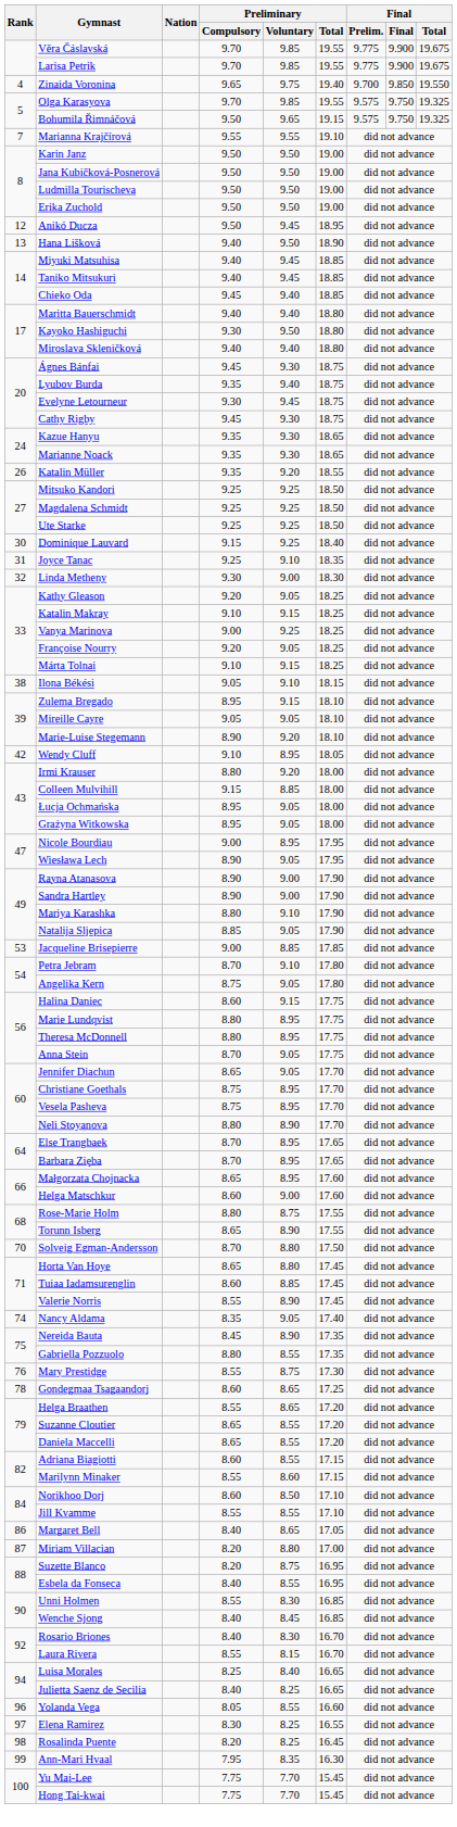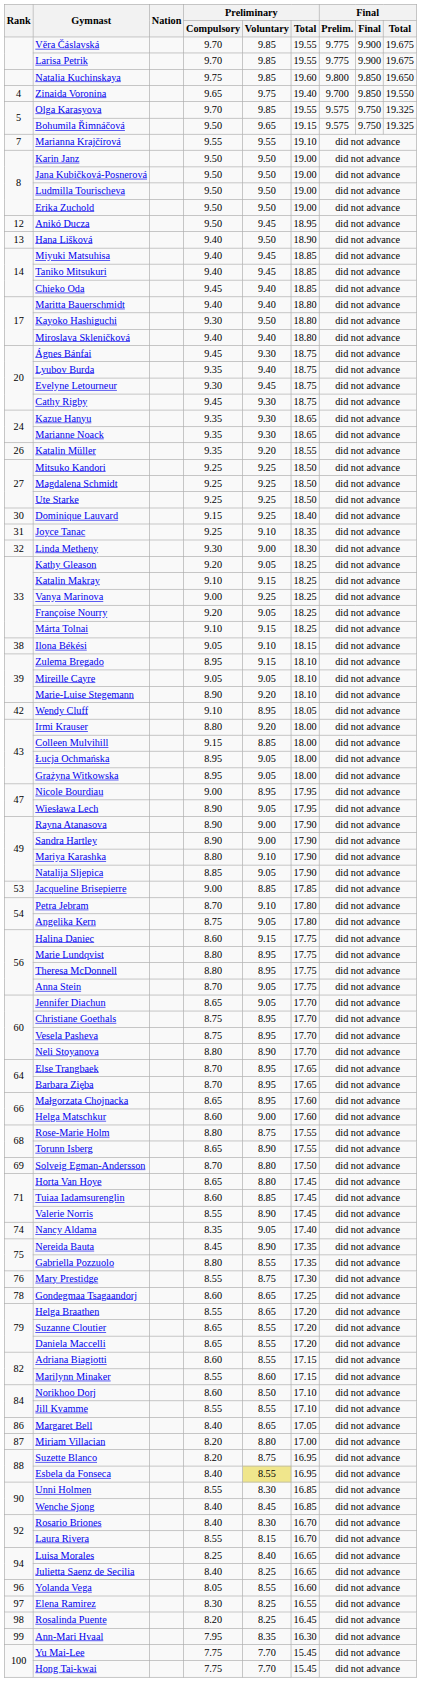+ row: Natalia Kuchinskaya | 9.75 | 9.85 | 19.60 | 9.800 | 9.850 | 19.650
Solveig Egman-Andersson | Rank: 70 -> 69
Esbela da Fonseca | Preliminary / Voluntary: no background -> khaki background
